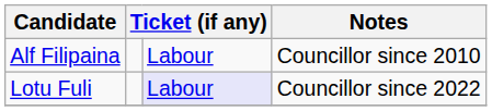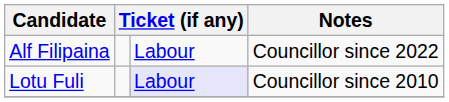Alf Filipaina | Notes: Councillor since 2010 -> Councillor since 2022
Lotu Fuli | Notes: Councillor since 2022 -> Councillor since 2010
